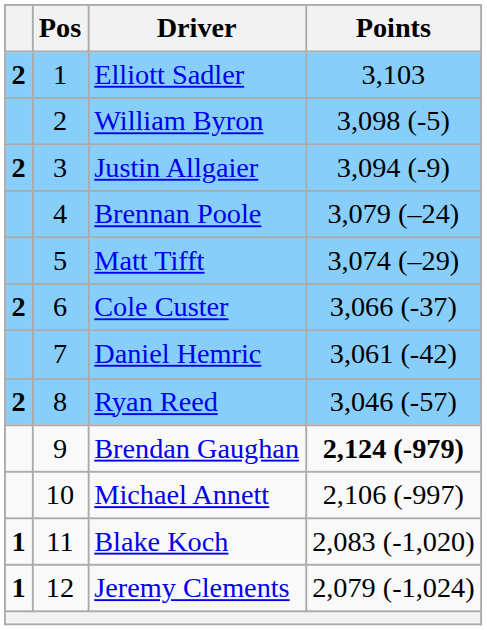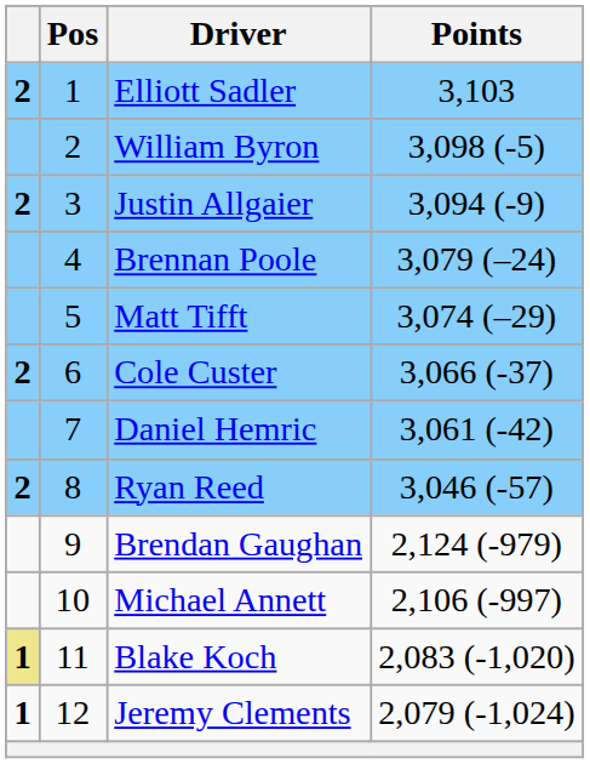Brendan Gaughan | Points: bold -> normal
Blake Koch | column 1: no background -> khaki background
